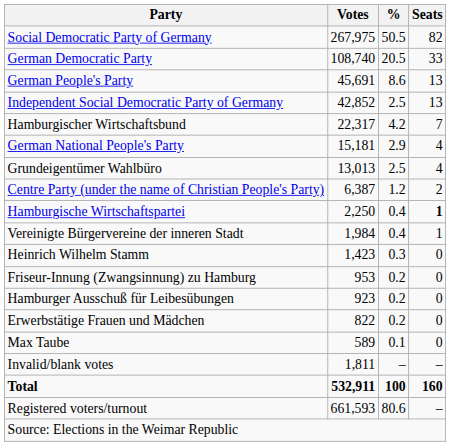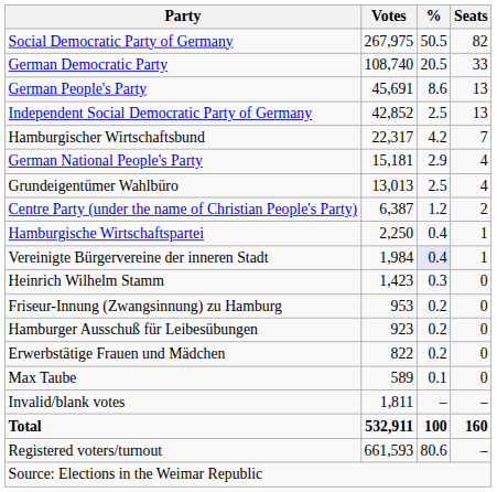Hamburgische Wirtschaftspartei | Seats: bold -> normal
Vereinigte Bürgervereine der inneren Stadt | %: no background -> lavender background
